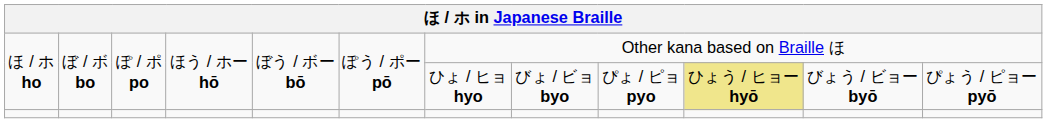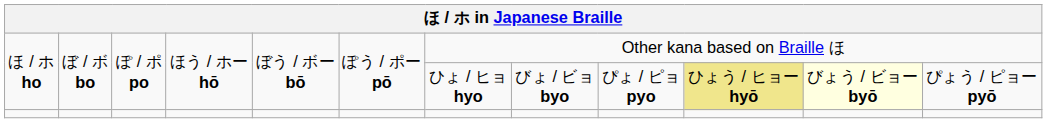row 3 | column 11: no background -> lightyellow background
